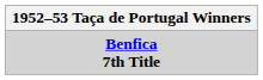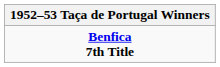row 2 | column 1: lightgrey background -> no background
